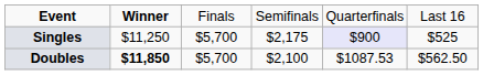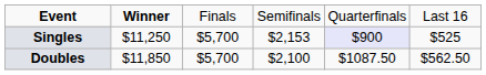Singles | column 4: $2,175 -> $2,153
Doubles | column 2: bold -> normal
Doubles | column 5: $1087.53 -> $1087.50
